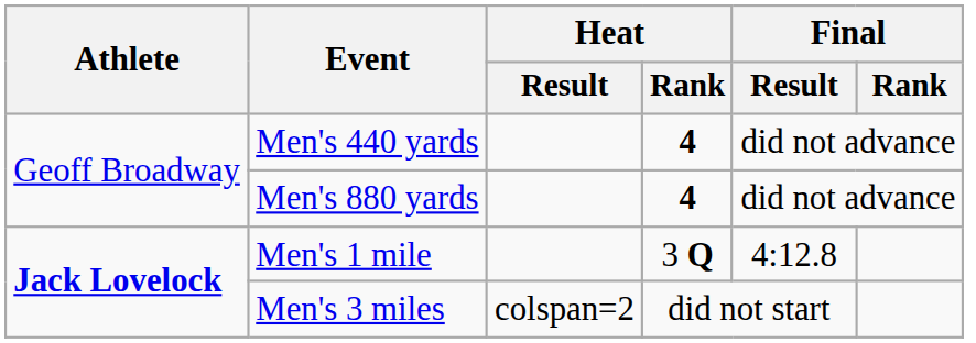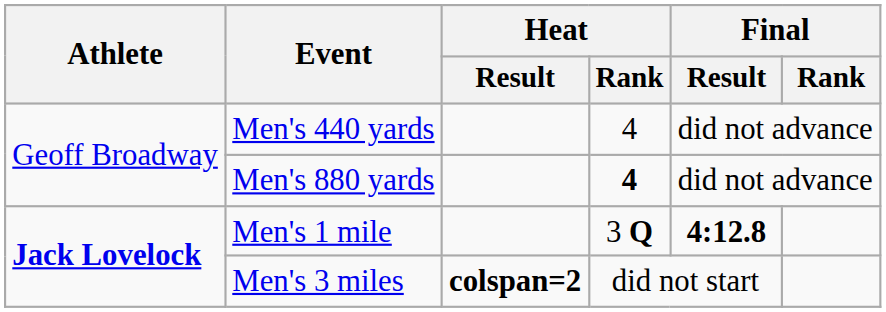Men's 440 yards | Heat / Rank: bold -> normal
Men's 1 mile | Final / Result: normal -> bold
Men's 3 miles | Heat / Result: normal -> bold
